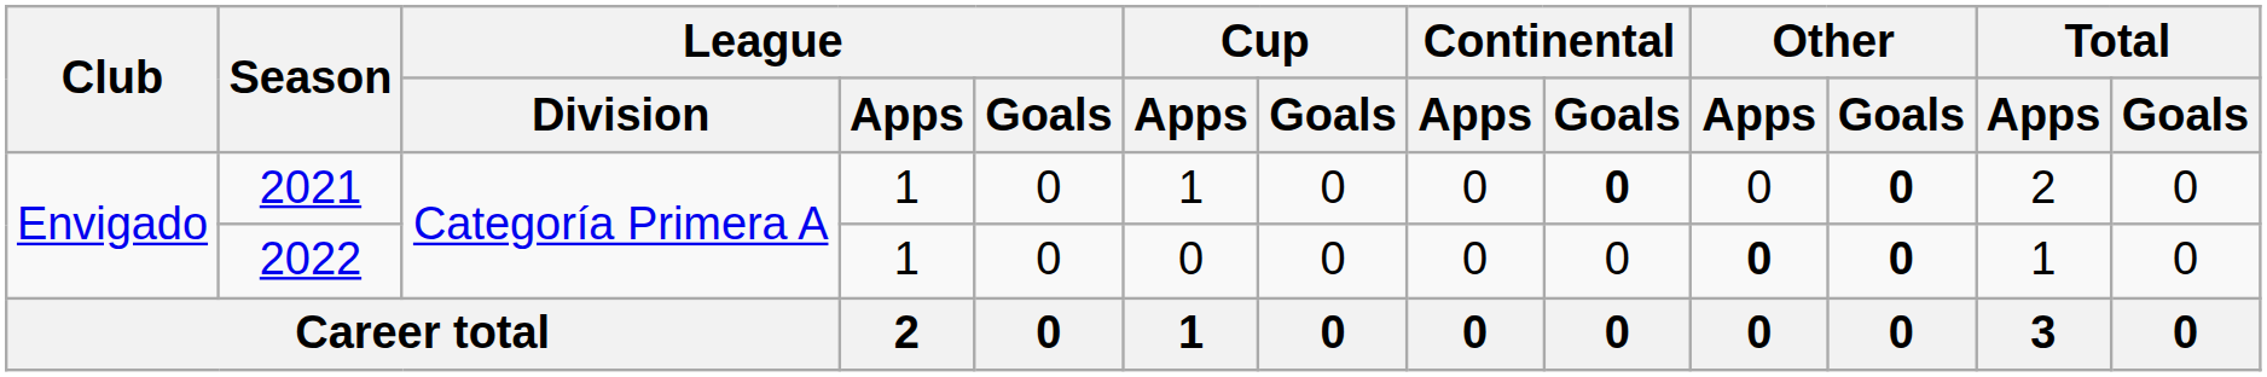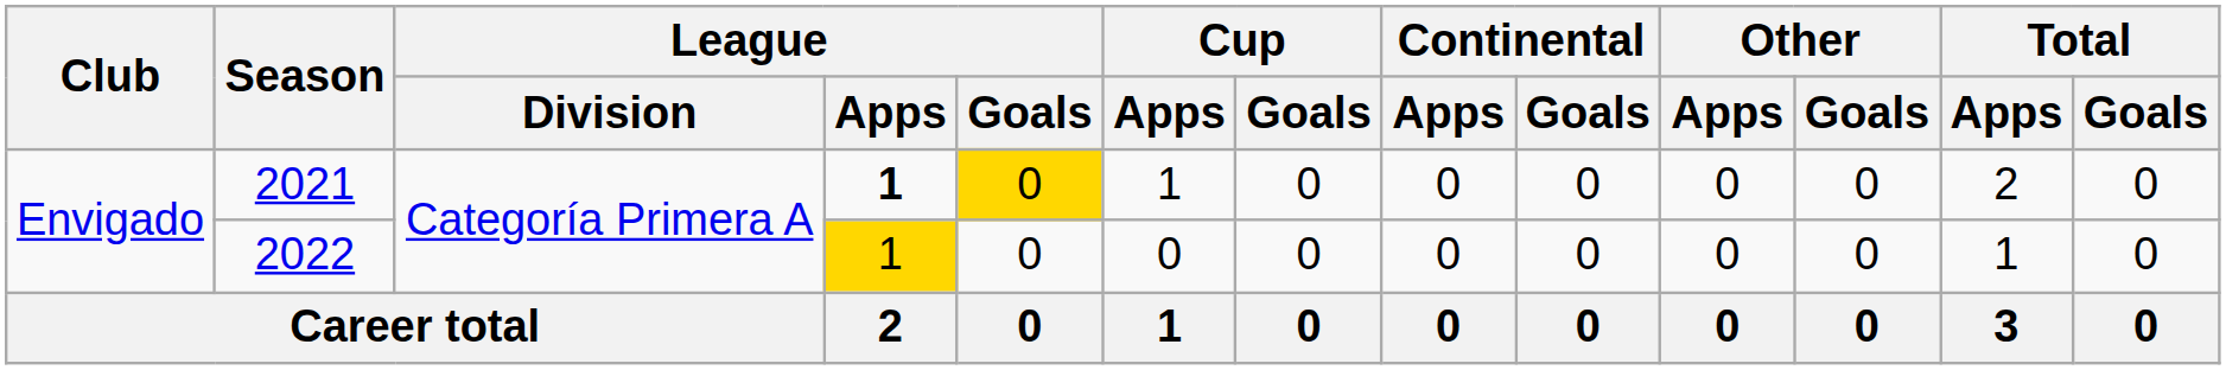2021 | League / Apps: normal -> bold
2021 | League / Goals: no background -> gold background
2021 | Continental / Goals: bold -> normal
2021 | Other / Goals: bold -> normal
2022 | League / Apps: no background -> gold background
2022 | Other / Apps: bold -> normal
2022 | Other / Goals: bold -> normal
